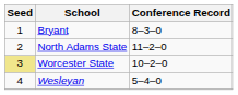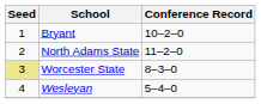Bryant | Conference Record: 8–3–0 -> 10–2–0
Worcester State | Conference Record: 10–2–0 -> 8–3–0
